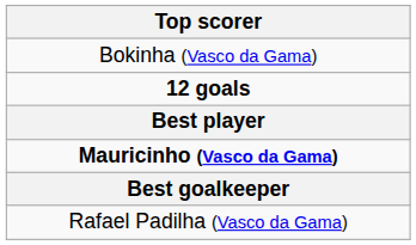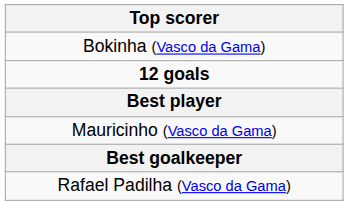row 5 | column 1: bold -> normal
